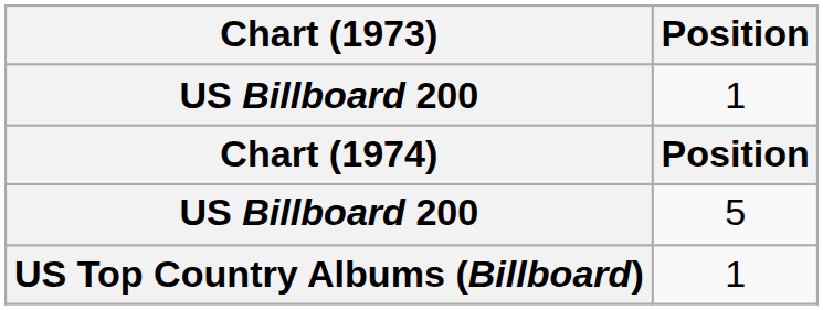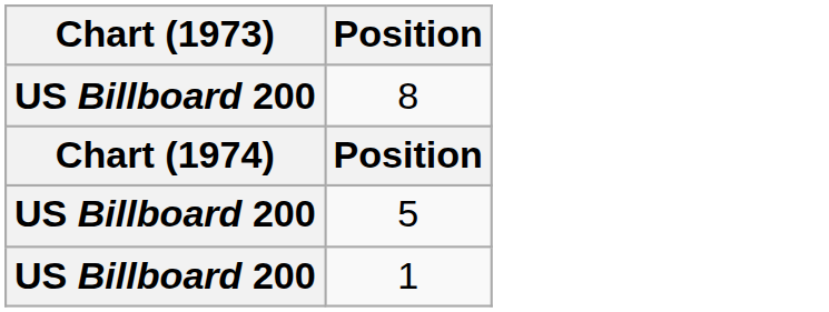row 2 | Position: 1 -> 8
row 5 | Chart (1973): US Top Country Albums (Billboard) -> US Billboard 200
